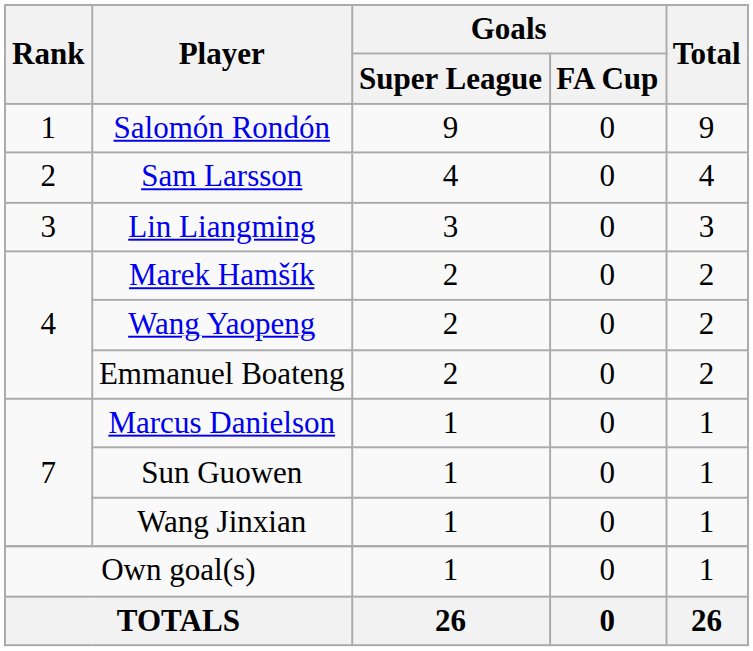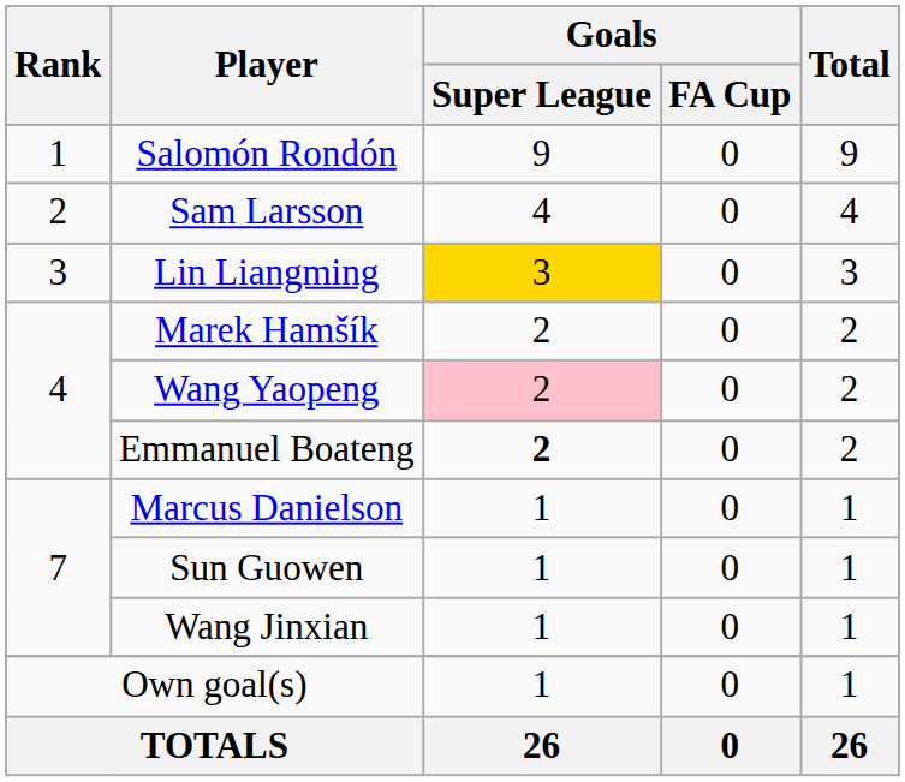Lin Liangming | Goals / Super League: no background -> gold background
Wang Yaopeng | Goals / Super League: no background -> pink background
Emmanuel Boateng | Goals / Super League: normal -> bold
